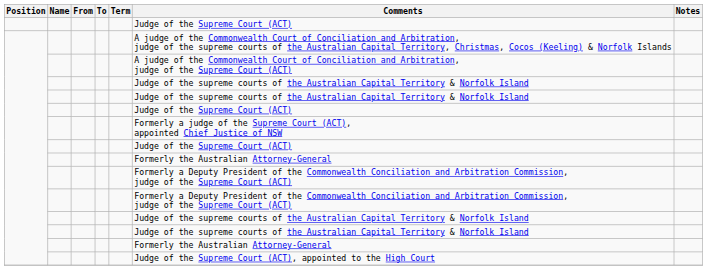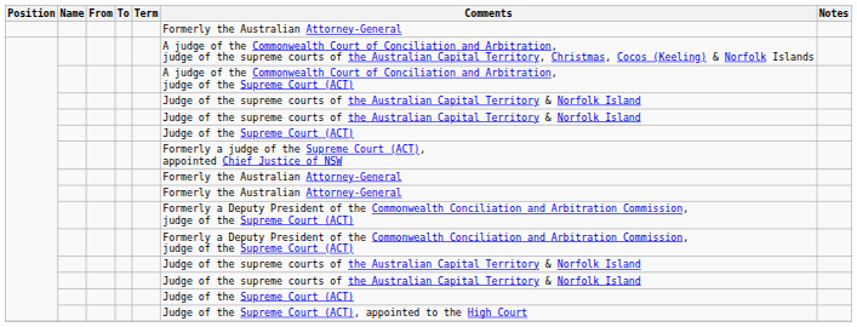row 2 | Comments: Judge of the Supreme Court (ACT) -> Formerly the Australian Attorney-General
row 9 | Comments: Judge of the Supreme Court (ACT) -> Formerly the Australian Attorney-General
row 15 | Comments: Formerly the Australian Attorney-General -> Judge of the Supreme Court (ACT)
